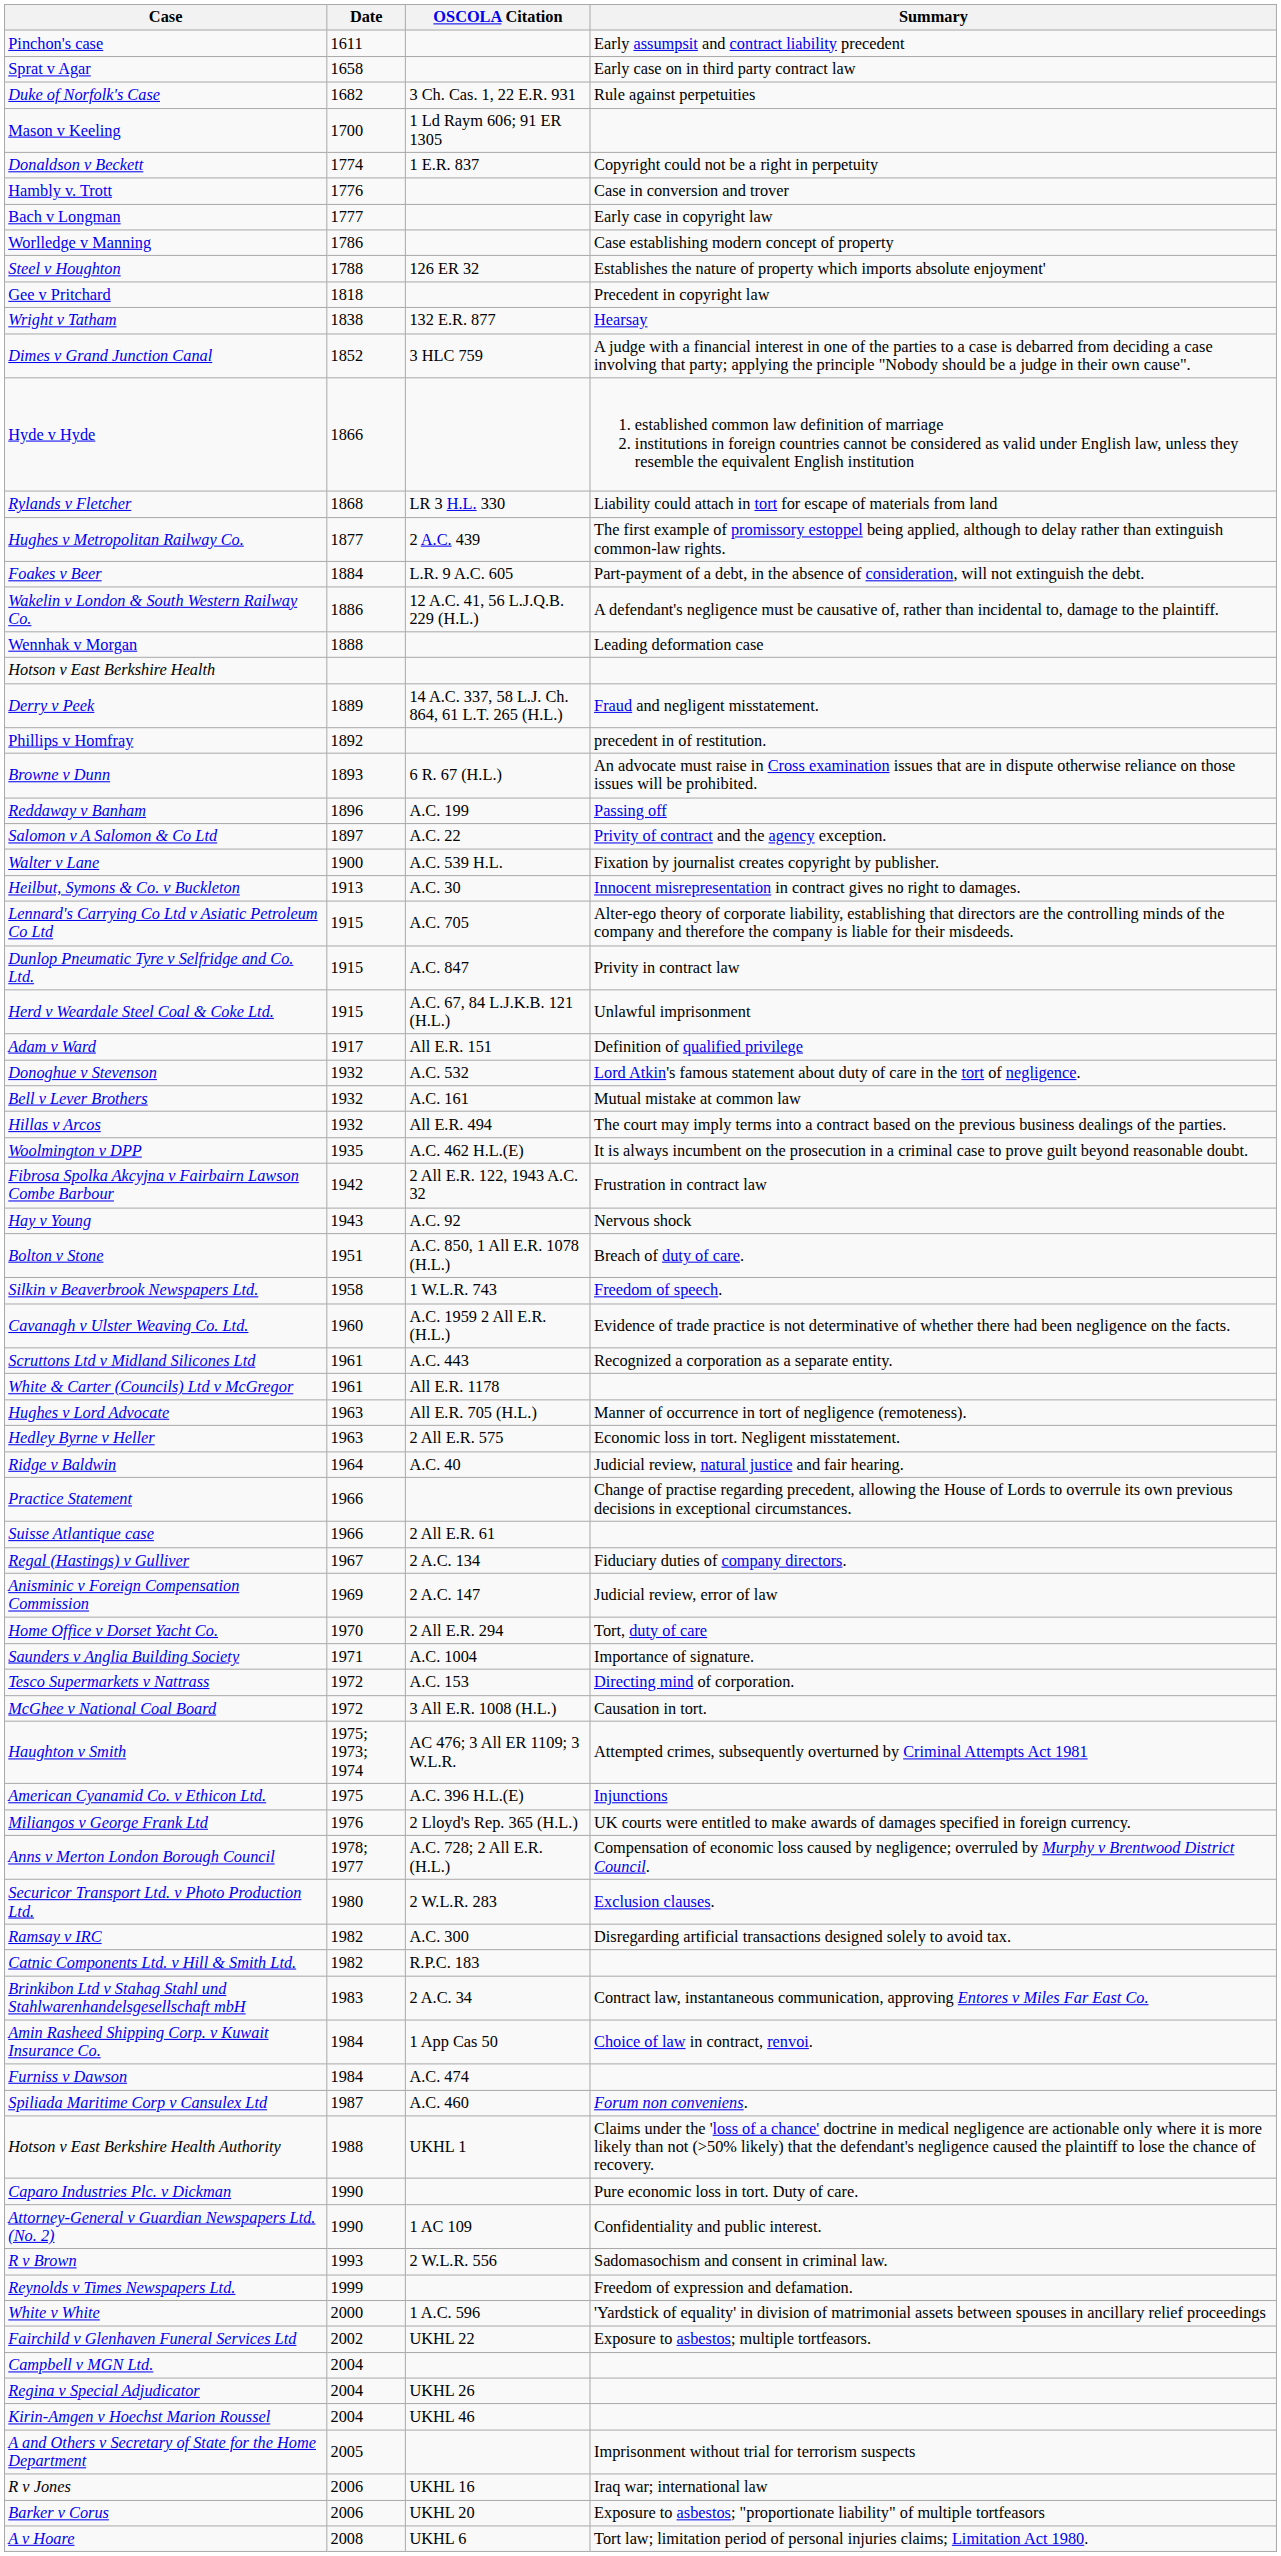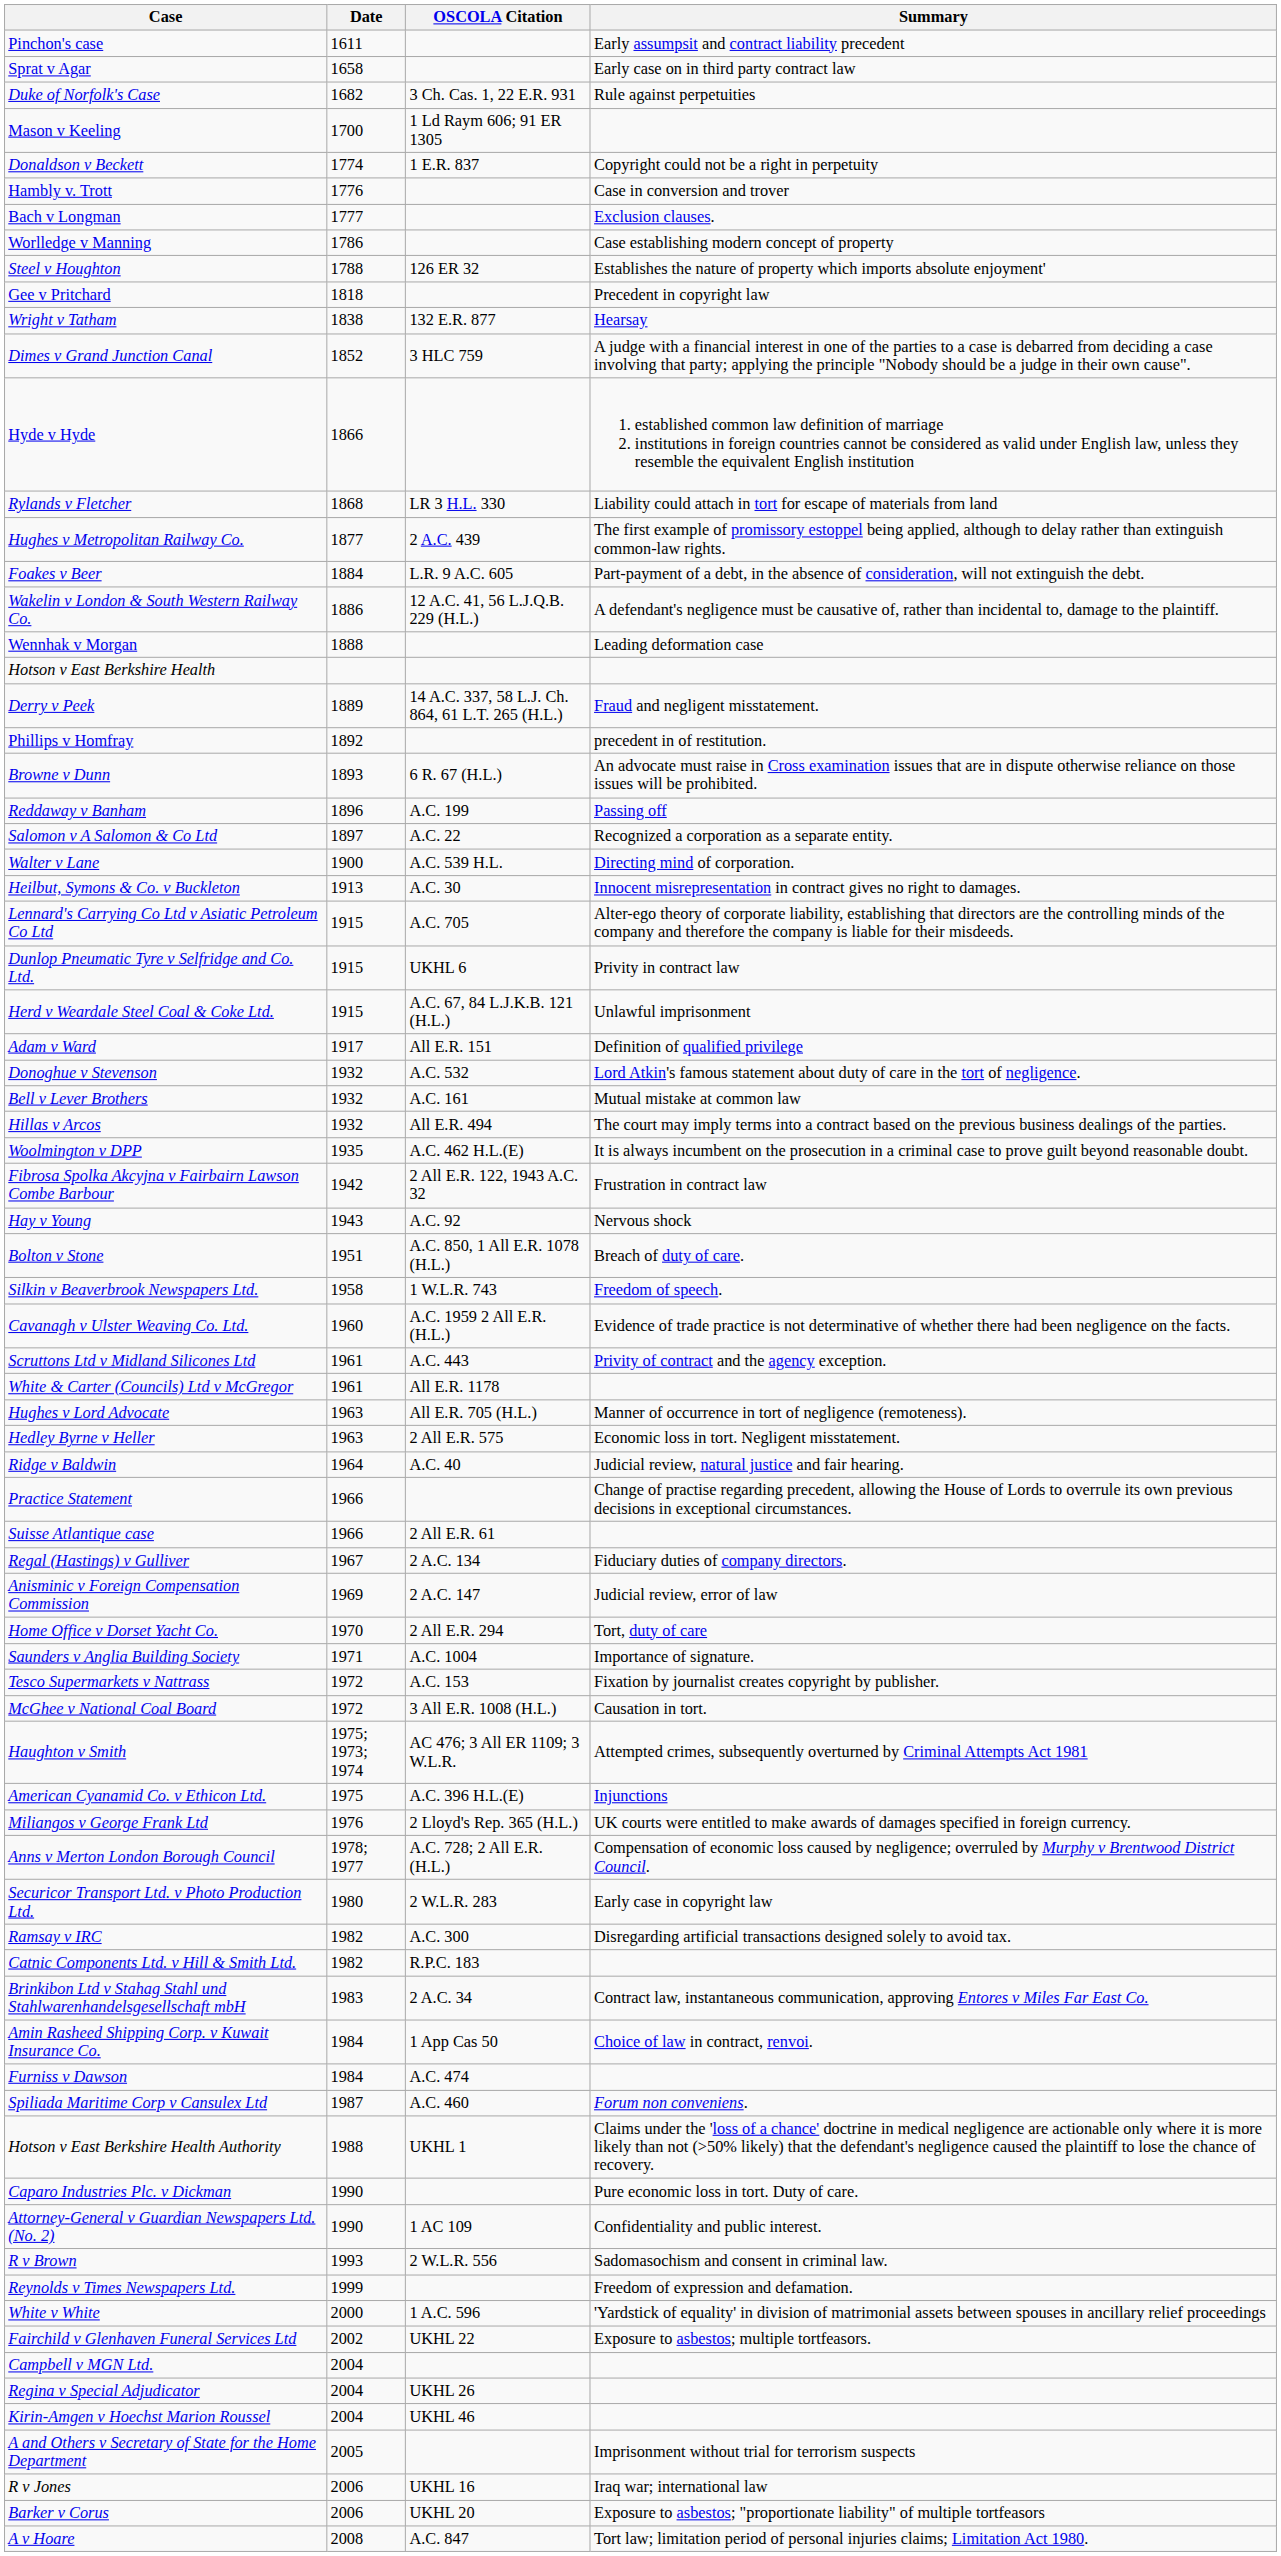Bach v Longman | Summary: Early case in copyright law -> Exclusion clauses.
Salomon v A Salomon & Co Ltd | Summary: Privity of contract and the agency exception. -> Recognized a corporation as a separate entity.
Walter v Lane | Summary: Fixation by journalist creates copyright by publisher. -> Directing mind of corporation.
Dunlop Pneumatic Tyre v Selfridge and Co. Ltd. | OSCOLA Citation: A.C. 847 -> UKHL 6
Scruttons Ltd v Midland Silicones Ltd | Summary: Recognized a corporation as a separate entity. -> Privity of contract and the agency exception.
Tesco Supermarkets v Nattrass | Summary: Directing mind of corporation. -> Fixation by journalist creates copyright by publisher.
Securicor Transport Ltd. v Photo Production Ltd. | Summary: Exclusion clauses. -> Early case in copyright law
A v Hoare | OSCOLA Citation: UKHL 6 -> A.C. 847
